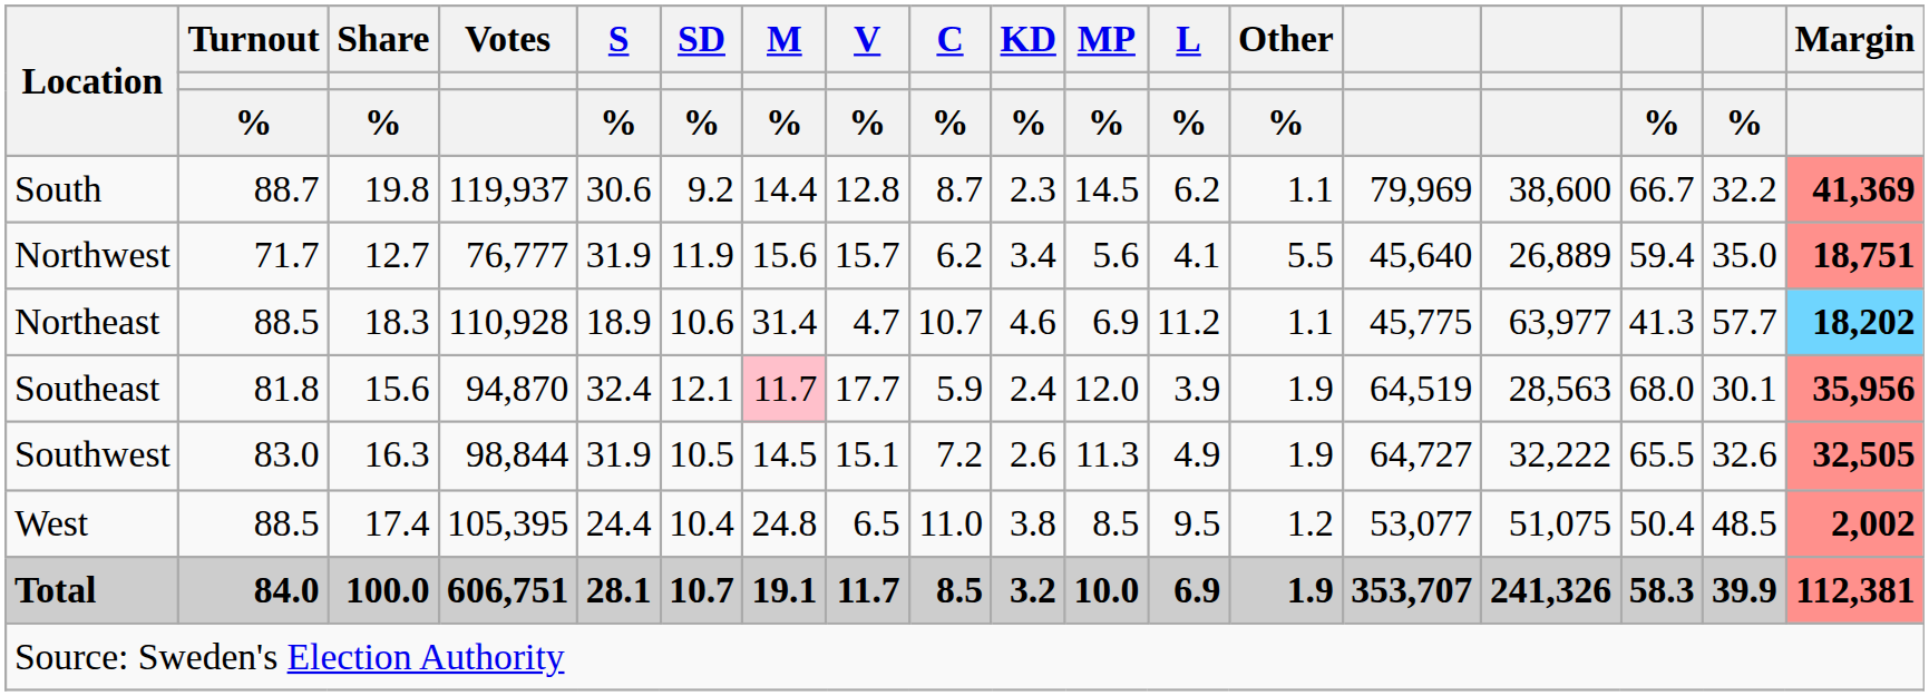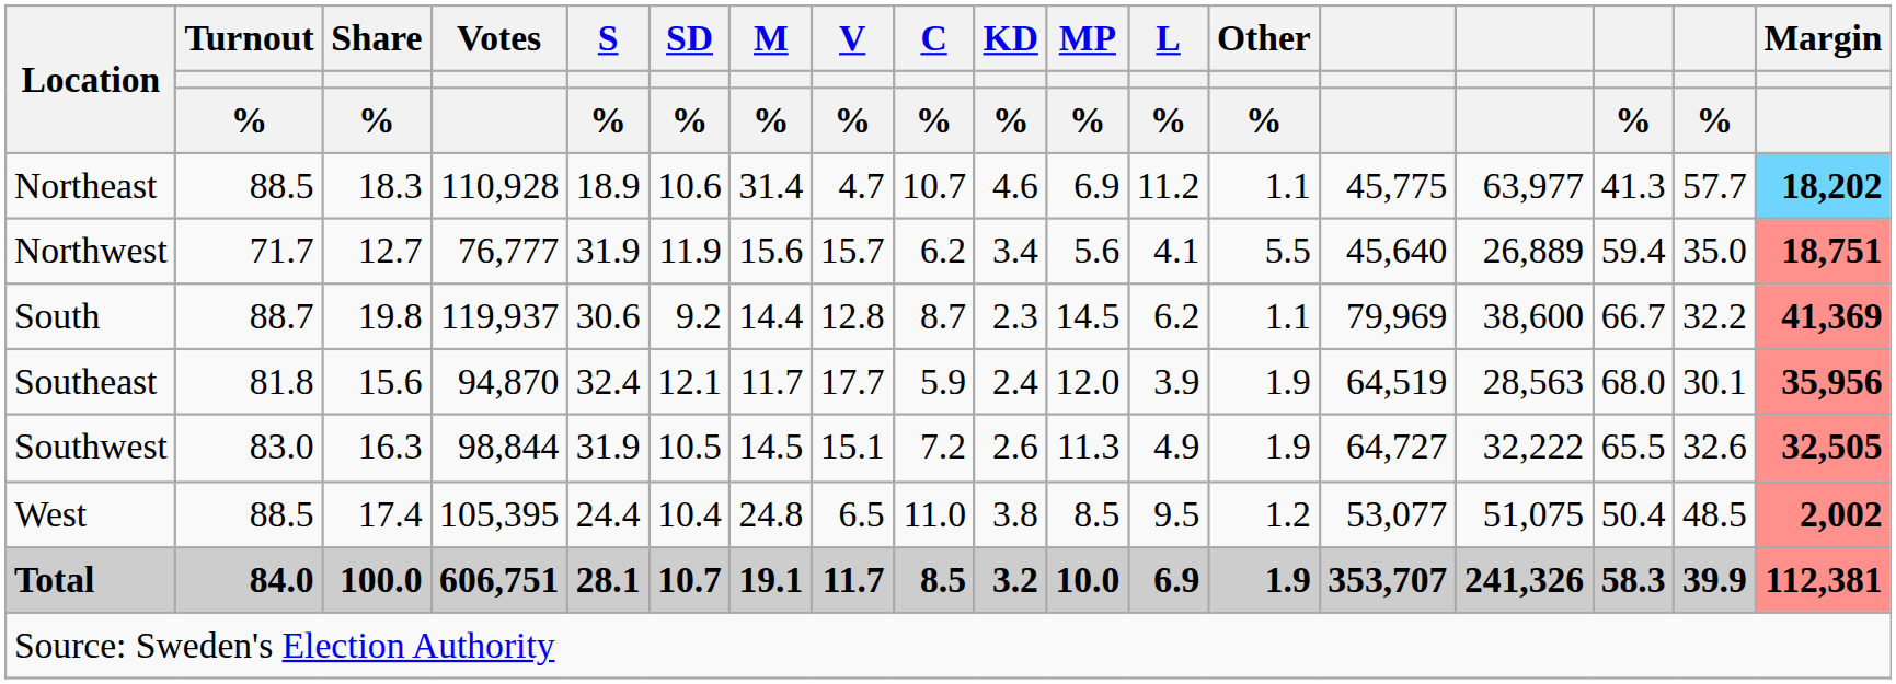rows swapped: Northeast <-> South
Southeast | M / %: pink background -> no background
